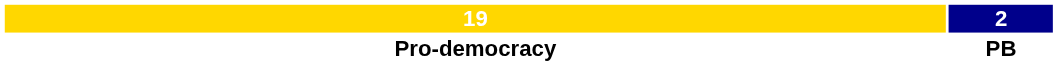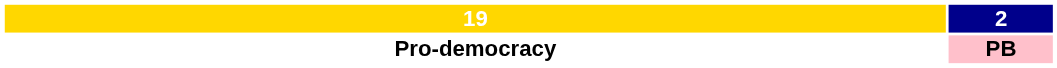Pro-democracy | 2: no background -> pink background
